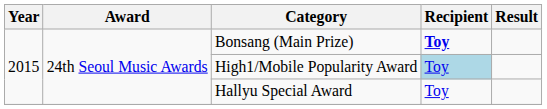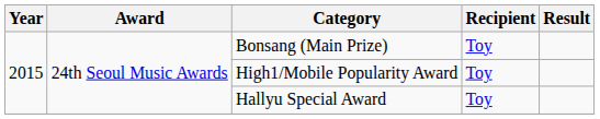Bonsang (Main Prize) | Recipient: bold -> normal
High1/Mobile Popularity Award | Recipient: lightblue background -> no background
